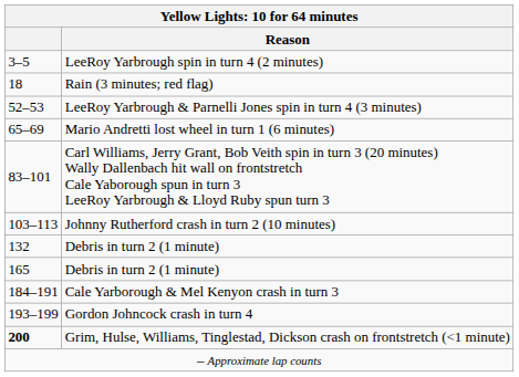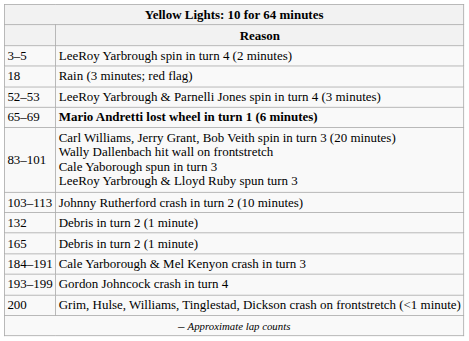row 6 | Reason: normal -> bold
row 13 | column 1: bold -> normal
